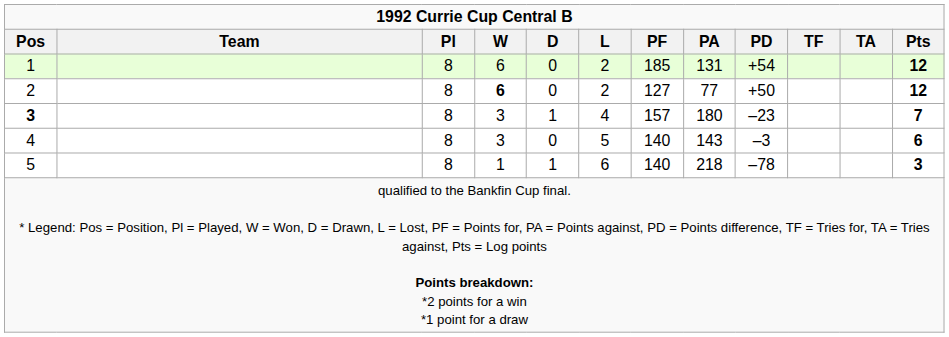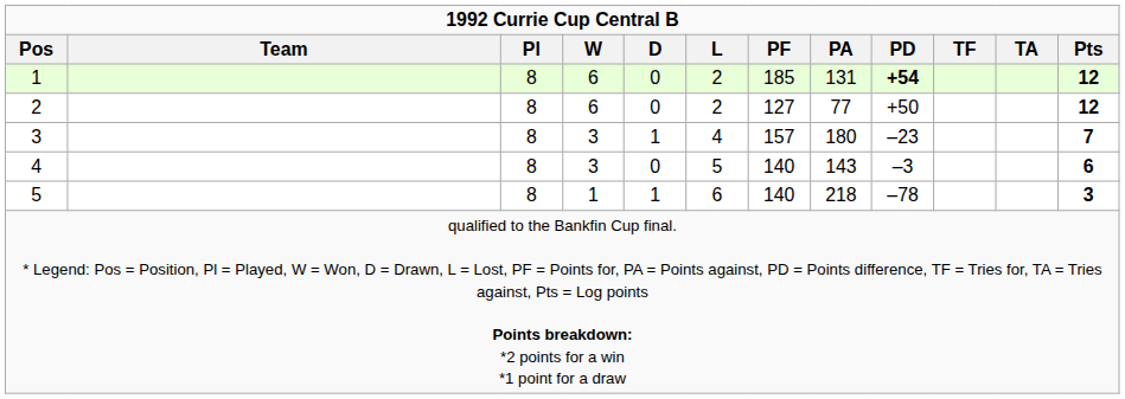row 3 | PD: normal -> bold
row 4 | W: bold -> normal
row 5 | Pos: bold -> normal
